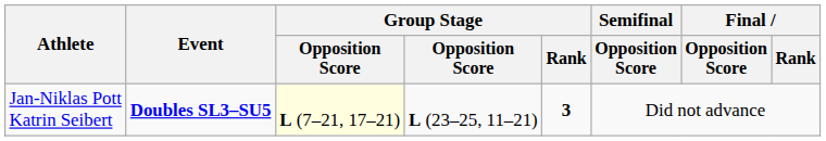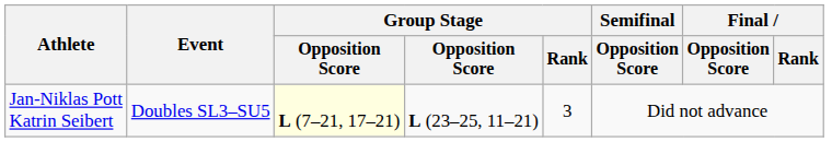Jan-Niklas Pott Katrin Seibert | Event: bold -> normal
Jan-Niklas Pott Katrin Seibert | Group Stage / Rank: bold -> normal
